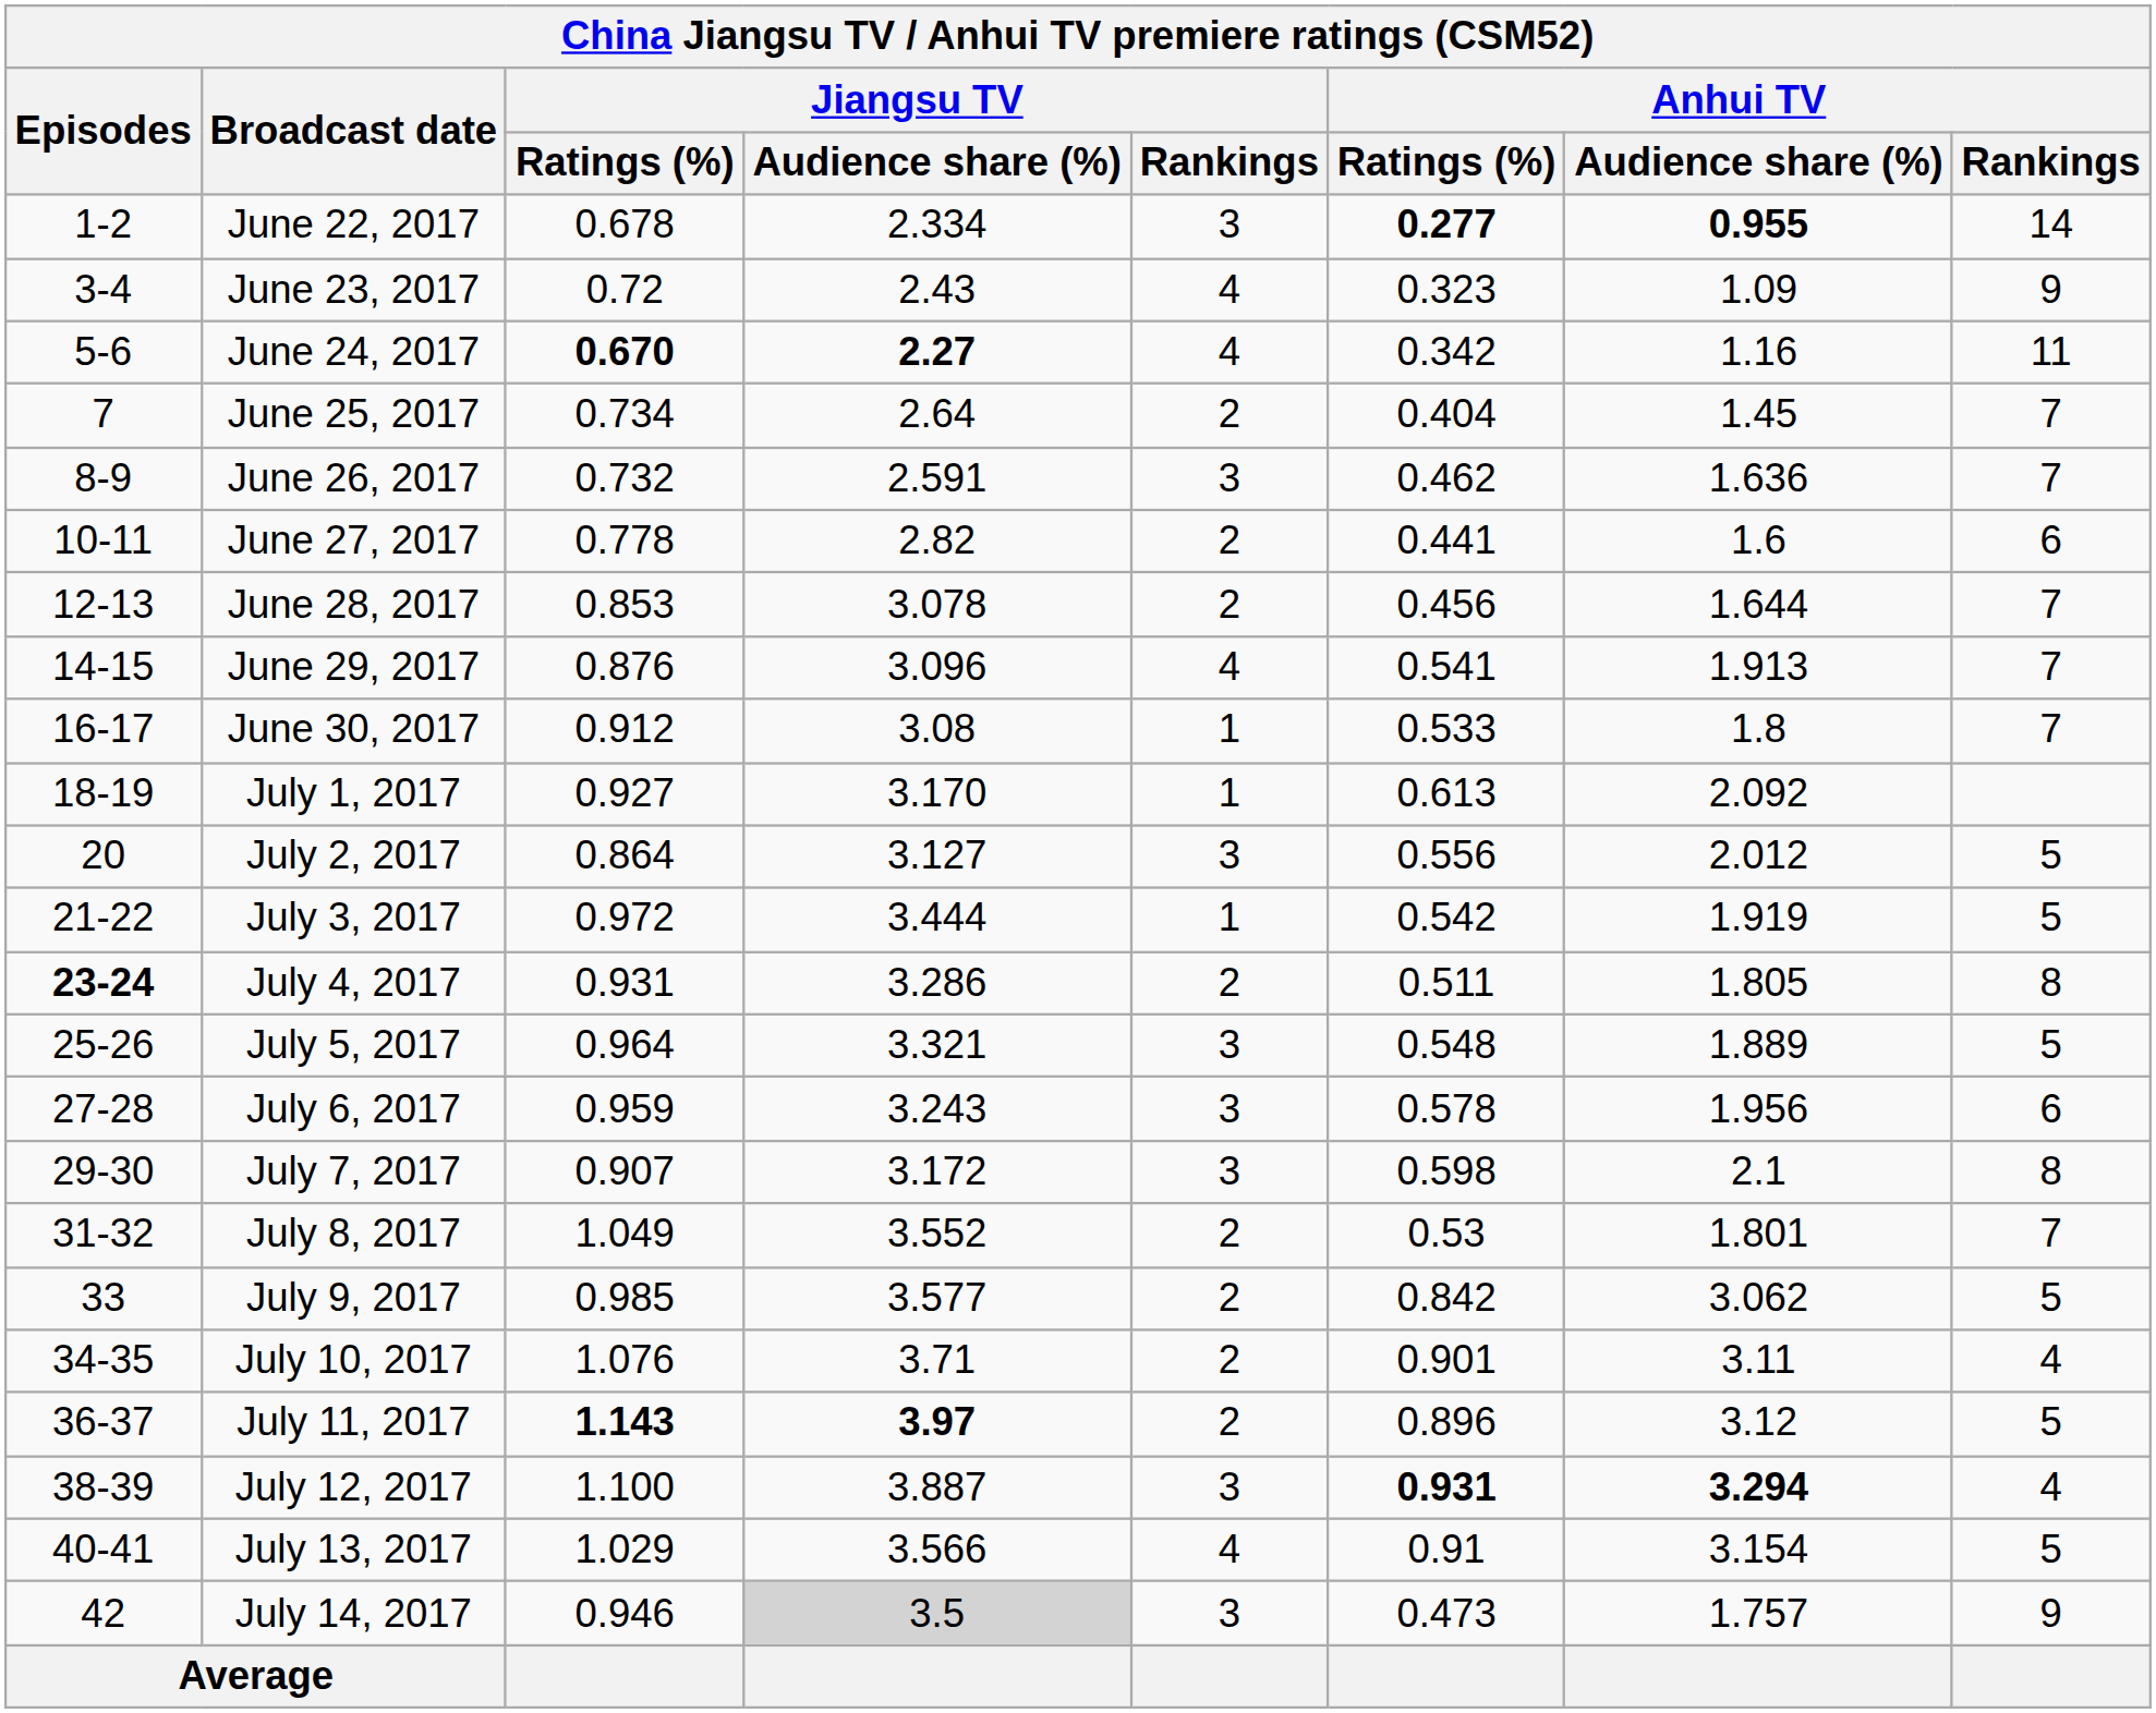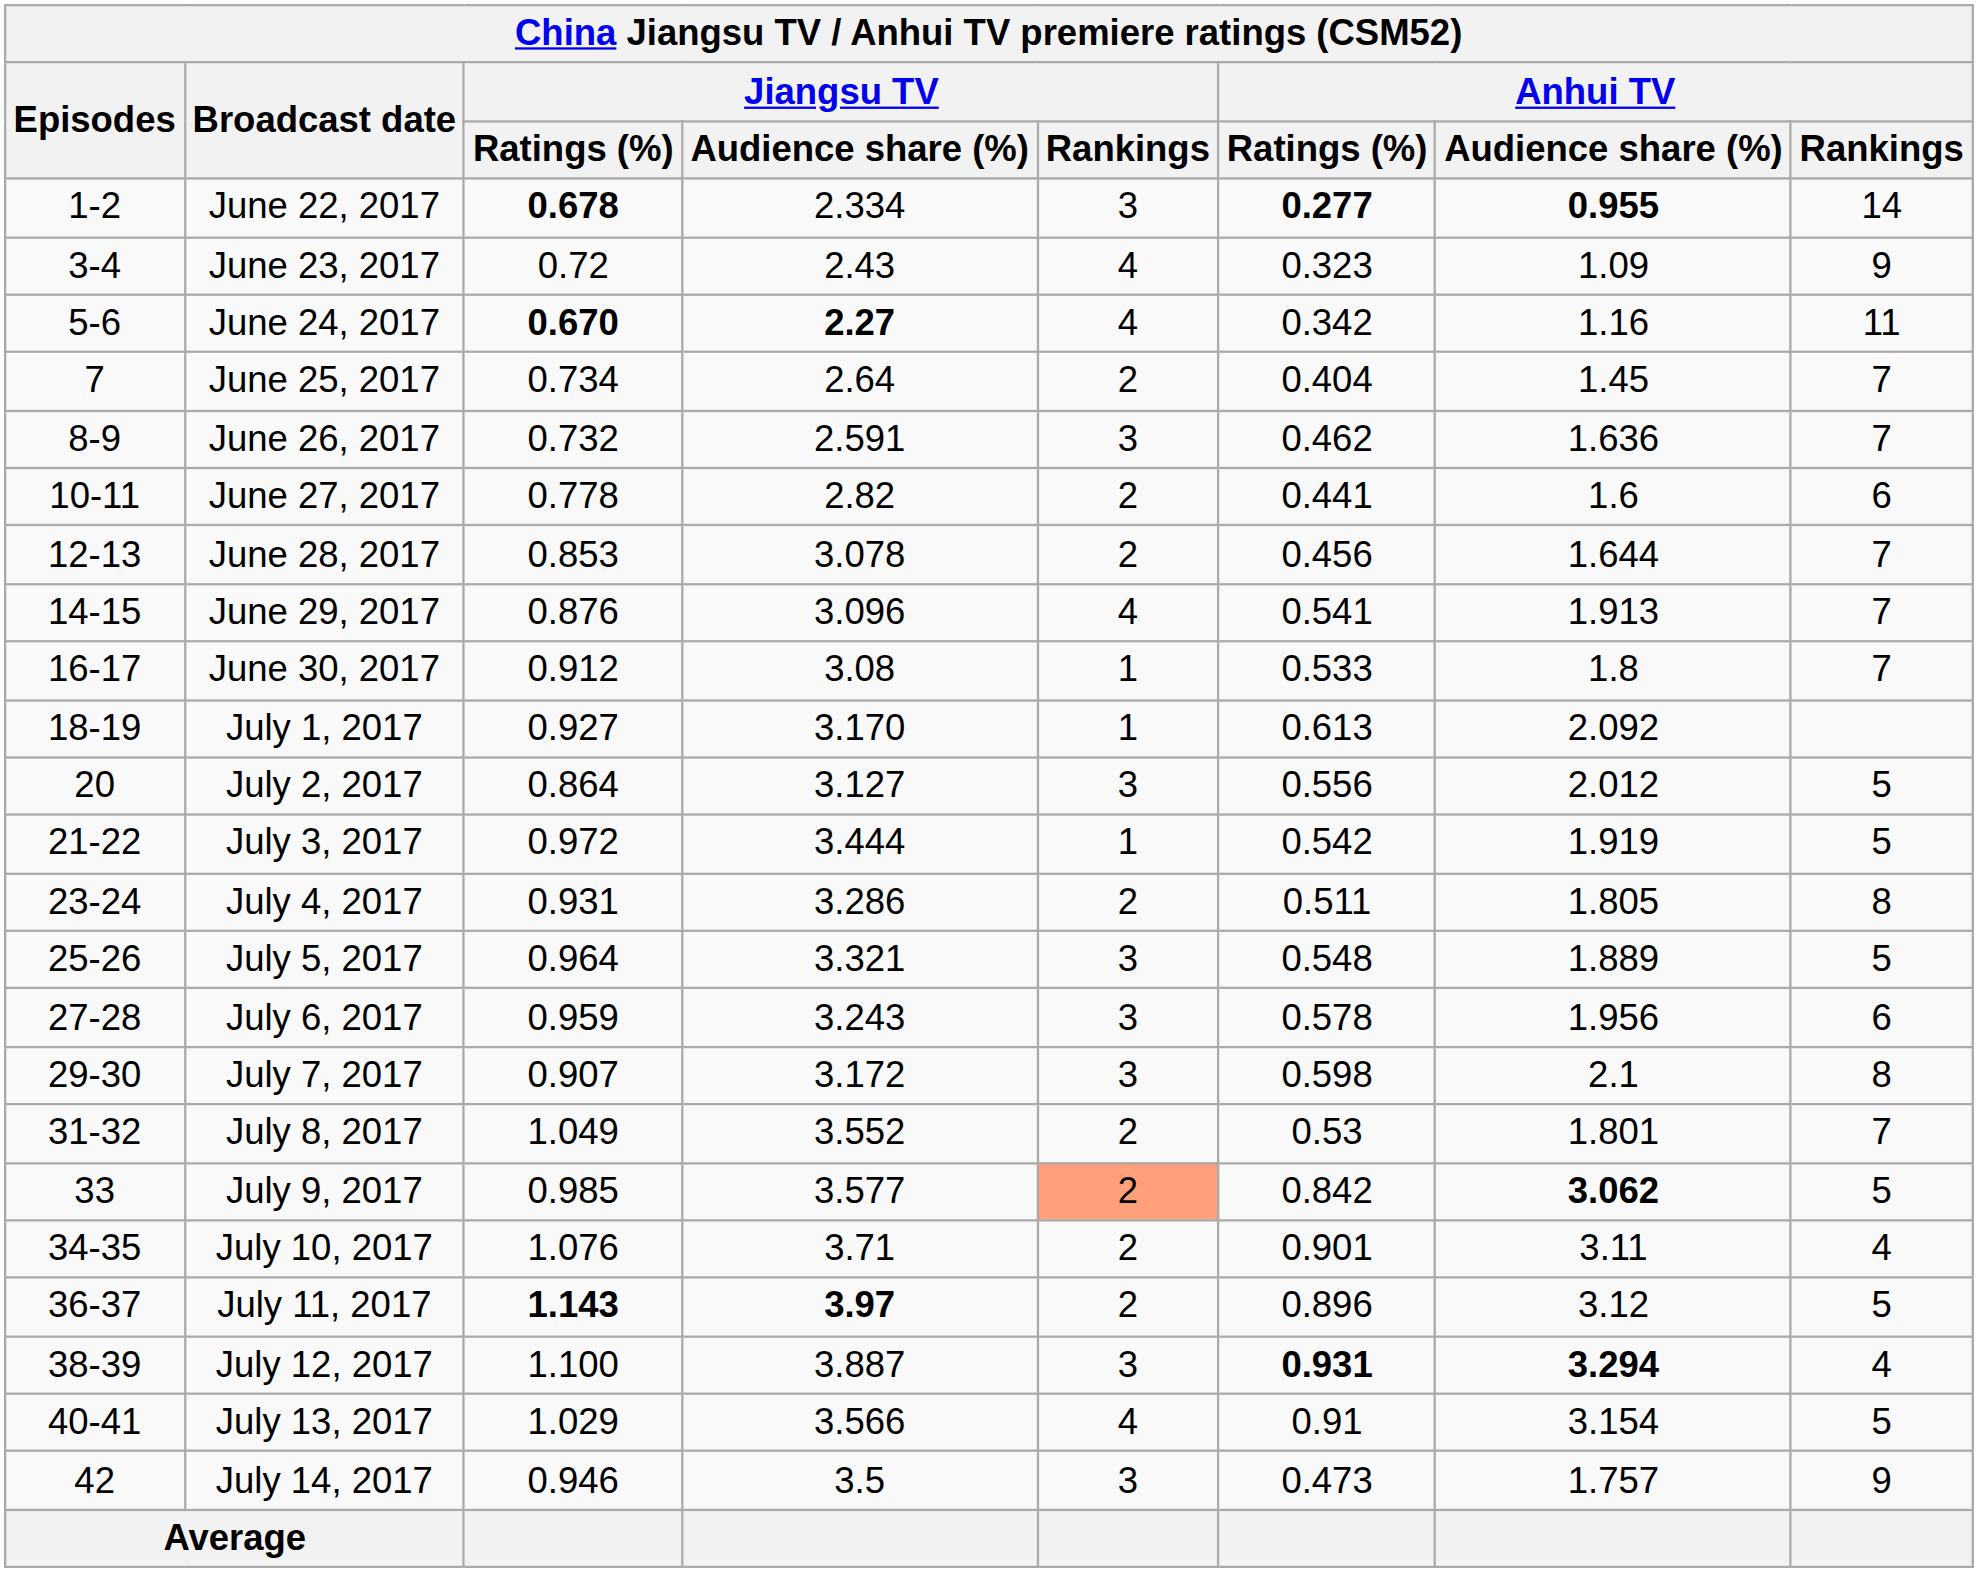June 22, 2017 | Jiangsu TV / Ratings (%): normal -> bold
July 4, 2017 | Episodes: bold -> normal
July 9, 2017 | Jiangsu TV / Rankings: no background -> lightsalmon background
July 9, 2017 | Anhui TV / Audience share (%): normal -> bold
July 14, 2017 | Jiangsu TV / Audience share (%): lightgrey background -> no background
